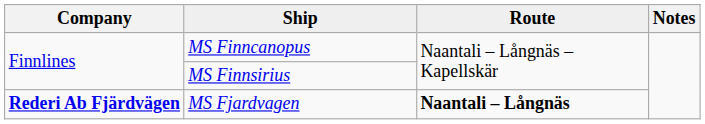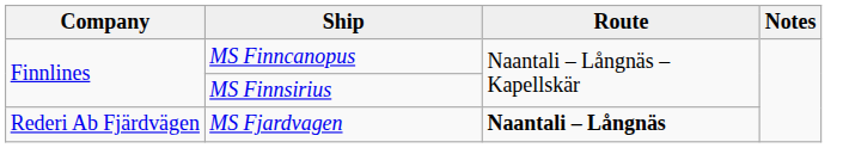MS Fjardvagen | Company: bold -> normal
